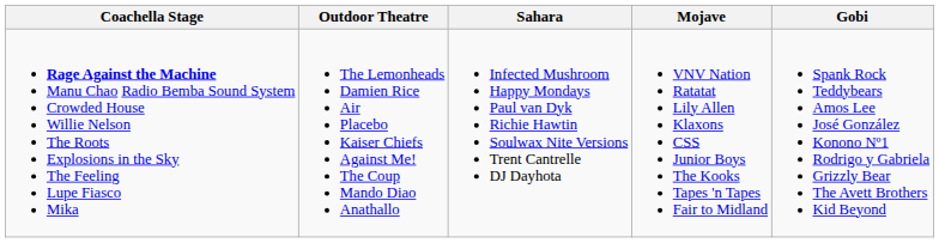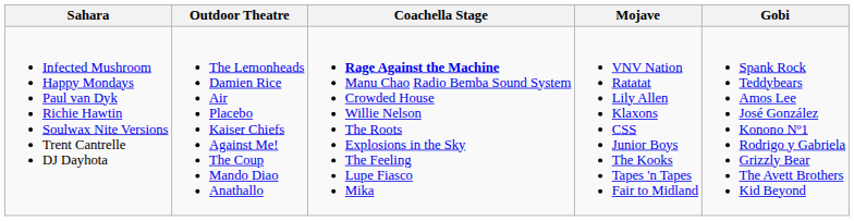columns swapped: Coachella Stage <-> Sahara
